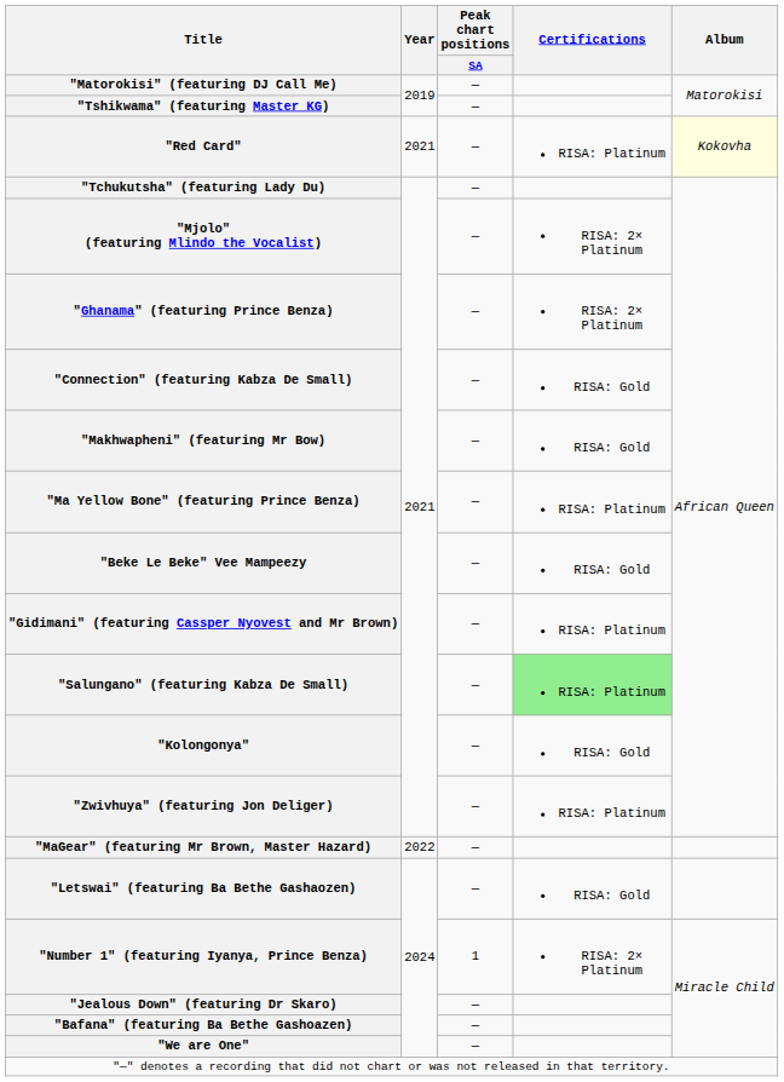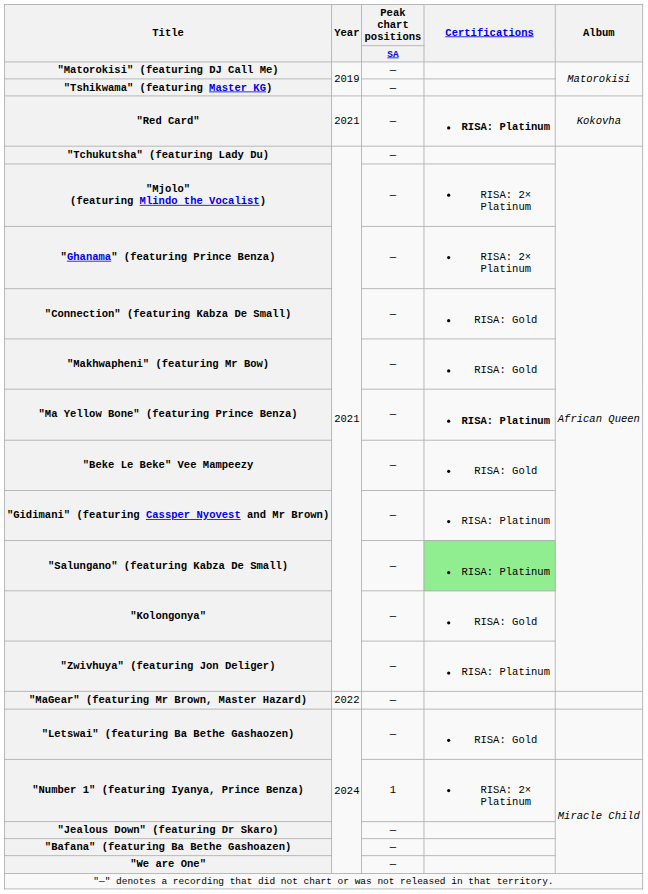"Red Card" | Certifications: normal -> bold
"Red Card" | Album: lightyellow background -> no background
"Ma Yellow Bone" (featuring Prince Benza) | Certifications: normal -> bold
